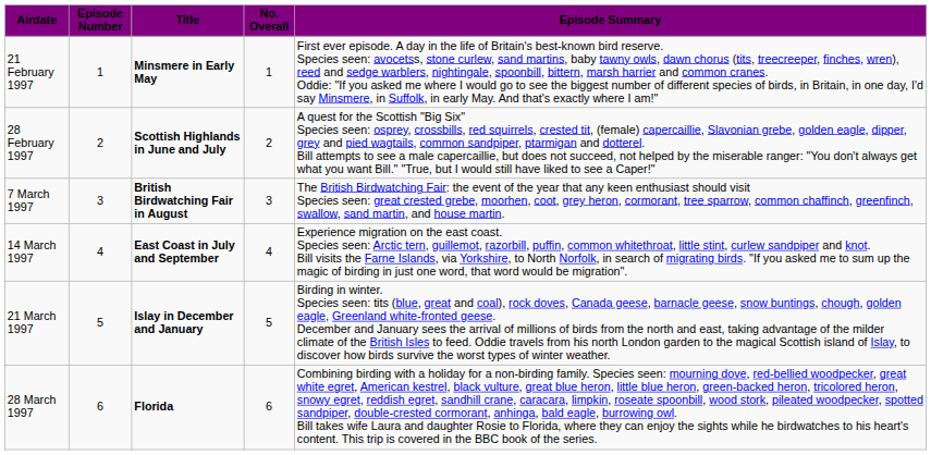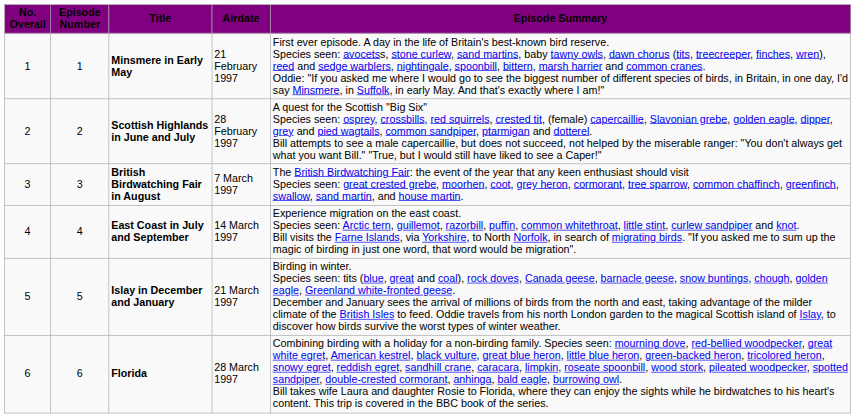columns swapped: No. Overall <-> Airdate
